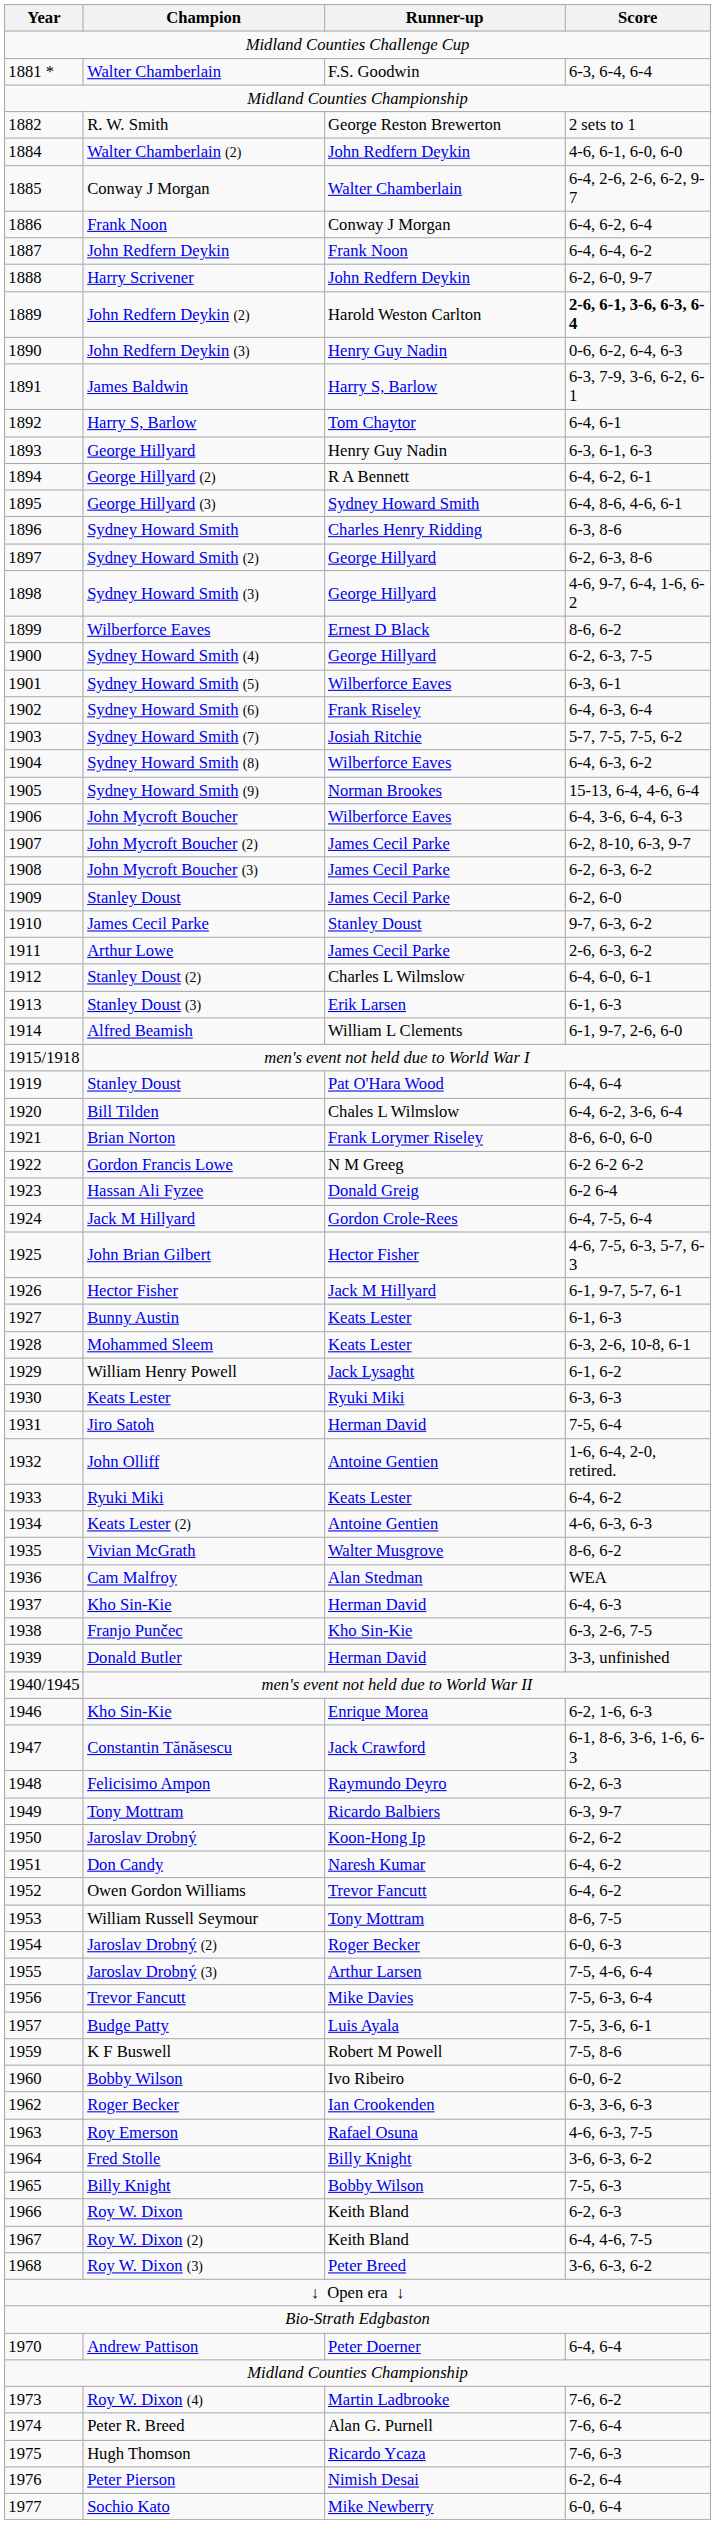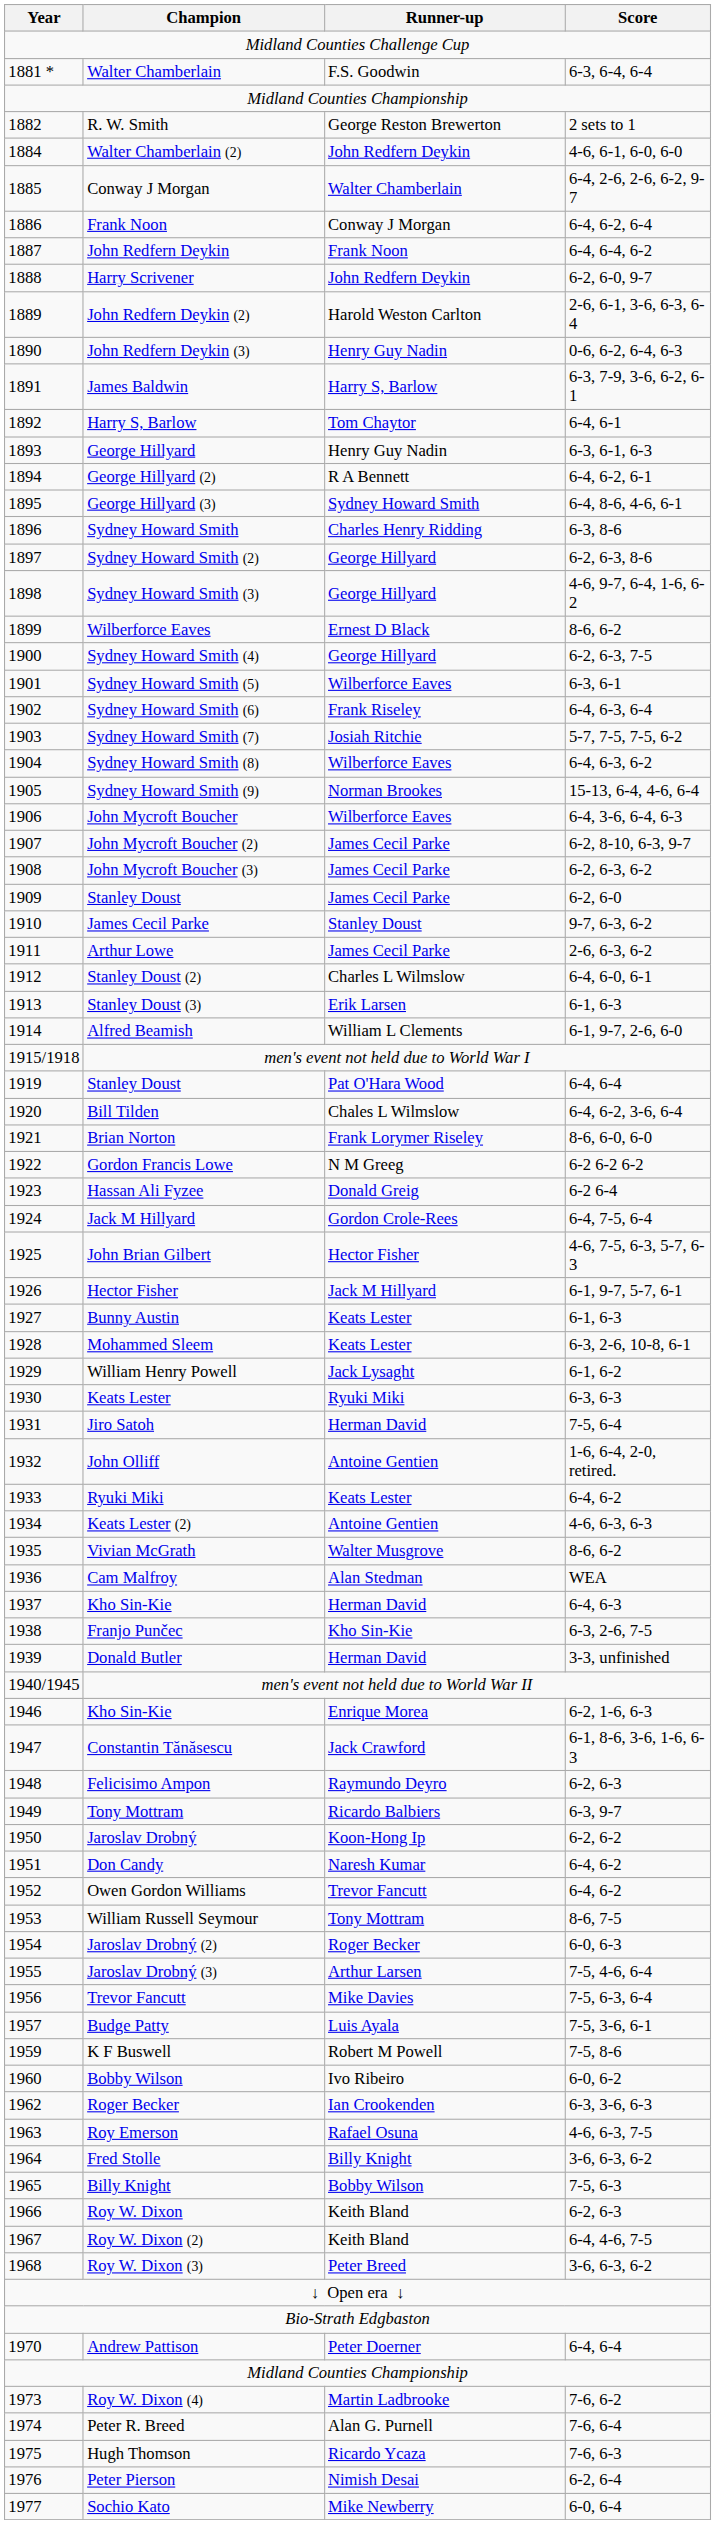John Redfern Deykin (2) | Score: bold -> normal
